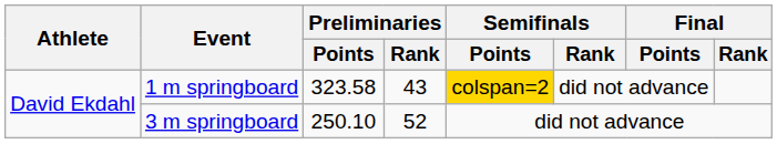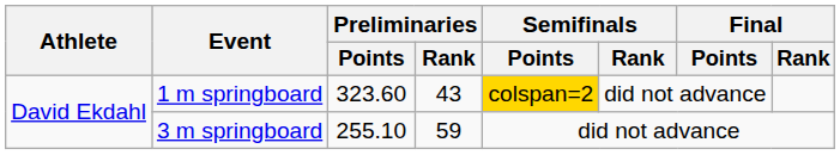1 m springboard | Preliminaries / Points: 323.58 -> 323.60
3 m springboard | Preliminaries / Points: 250.10 -> 255.10
3 m springboard | Preliminaries / Rank: 52 -> 59
